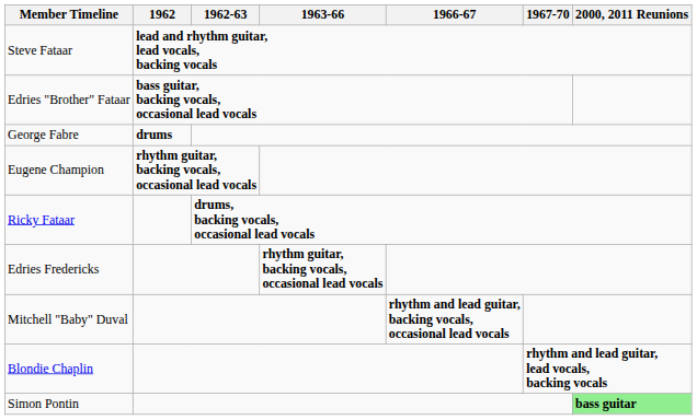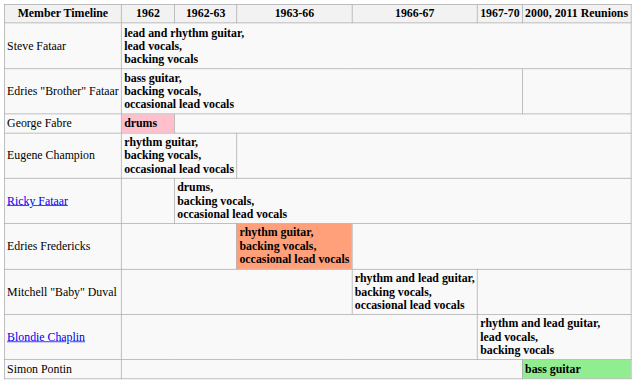George Fabre | 1962: no background -> pink background
Edries Fredericks | 1963-66: no background -> lightsalmon background
